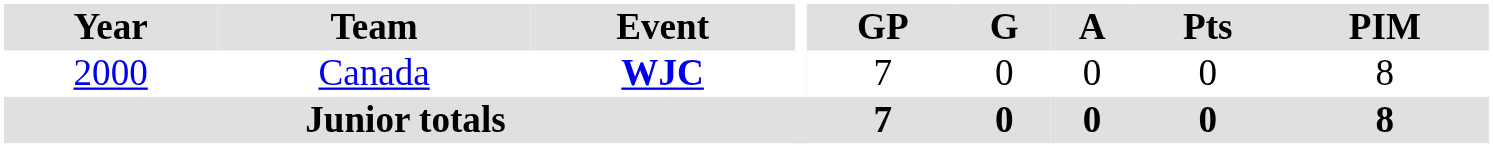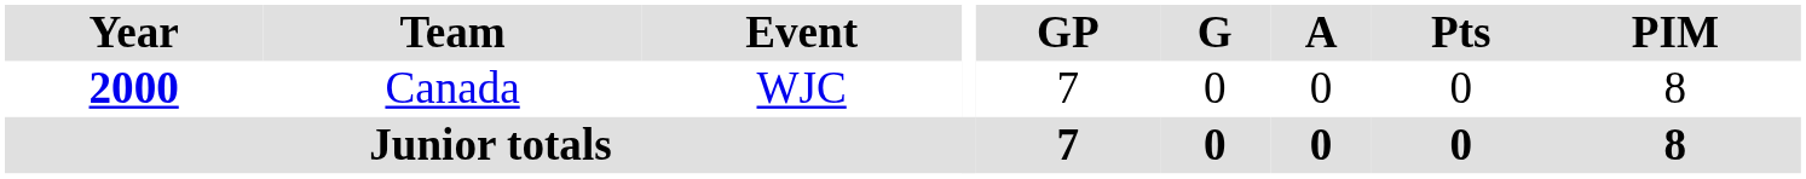Canada | Year: normal -> bold
Canada | Event: bold -> normal
